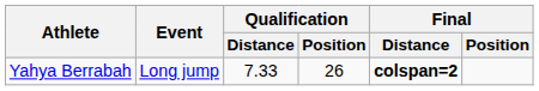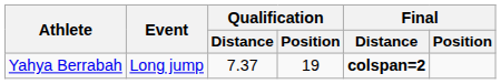Yahya Berrabah | Qualification / Distance: 7.33 -> 7.37
Yahya Berrabah | Qualification / Position: 26 -> 19
